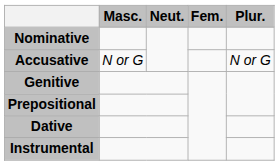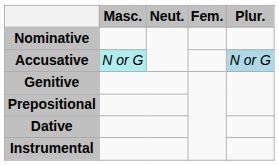Accusative | Masc.: no background -> paleturquoise background
Accusative | Plur.: no background -> lightblue background
